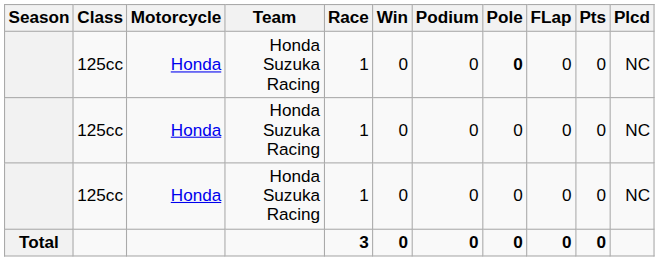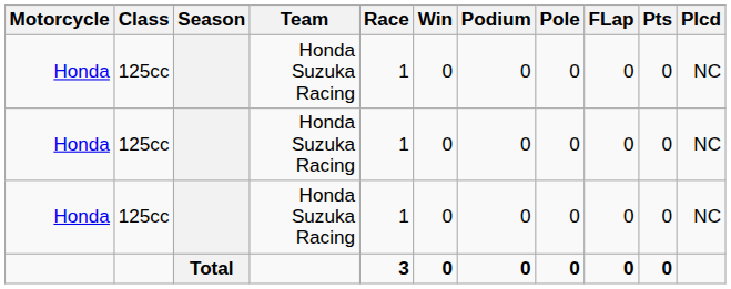columns swapped: Season <-> Motorcycle
row 2 | Pole: bold -> normal
